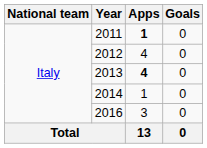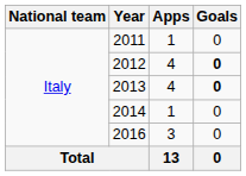2011 | Apps: bold -> normal
2012 | Goals: normal -> bold
2013 | Apps: bold -> normal
2013 | Goals: normal -> bold
